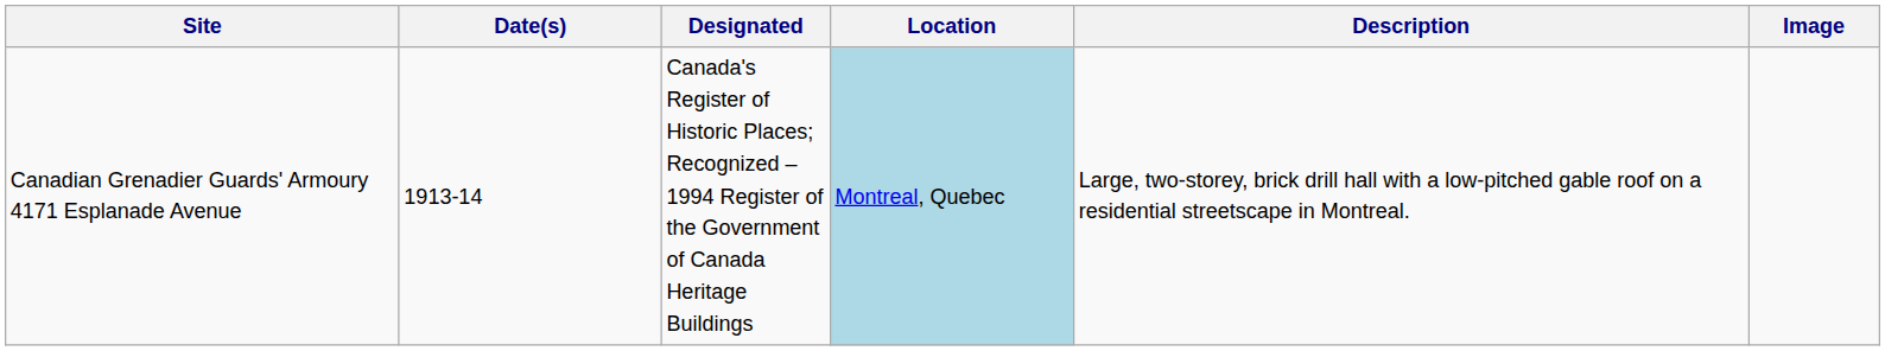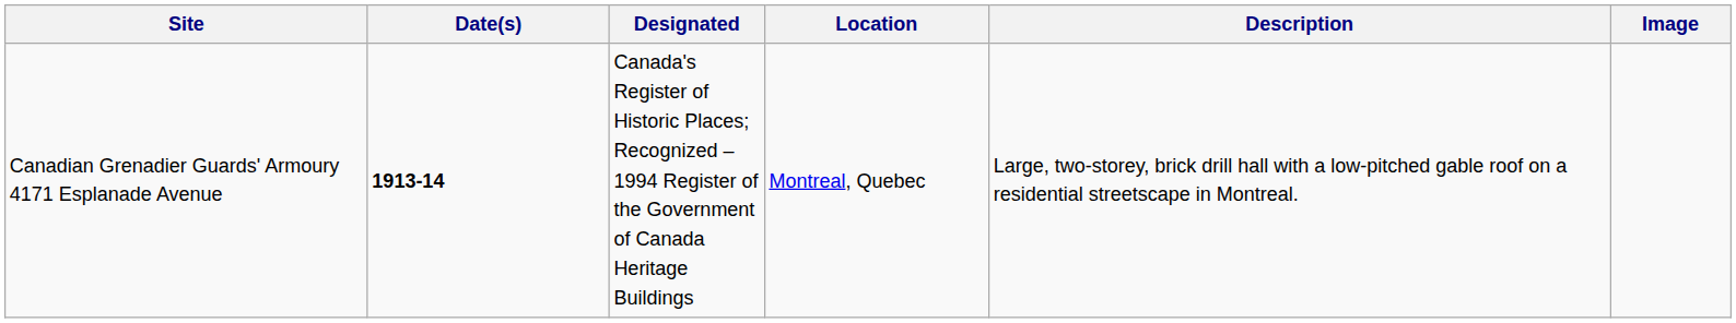Canadian Grenadier Guards' Armoury 4171 Esplanade Avenue | Date(s): normal -> bold
Canadian Grenadier Guards' Armoury 4171 Esplanade Avenue | Location: lightblue background -> no background
